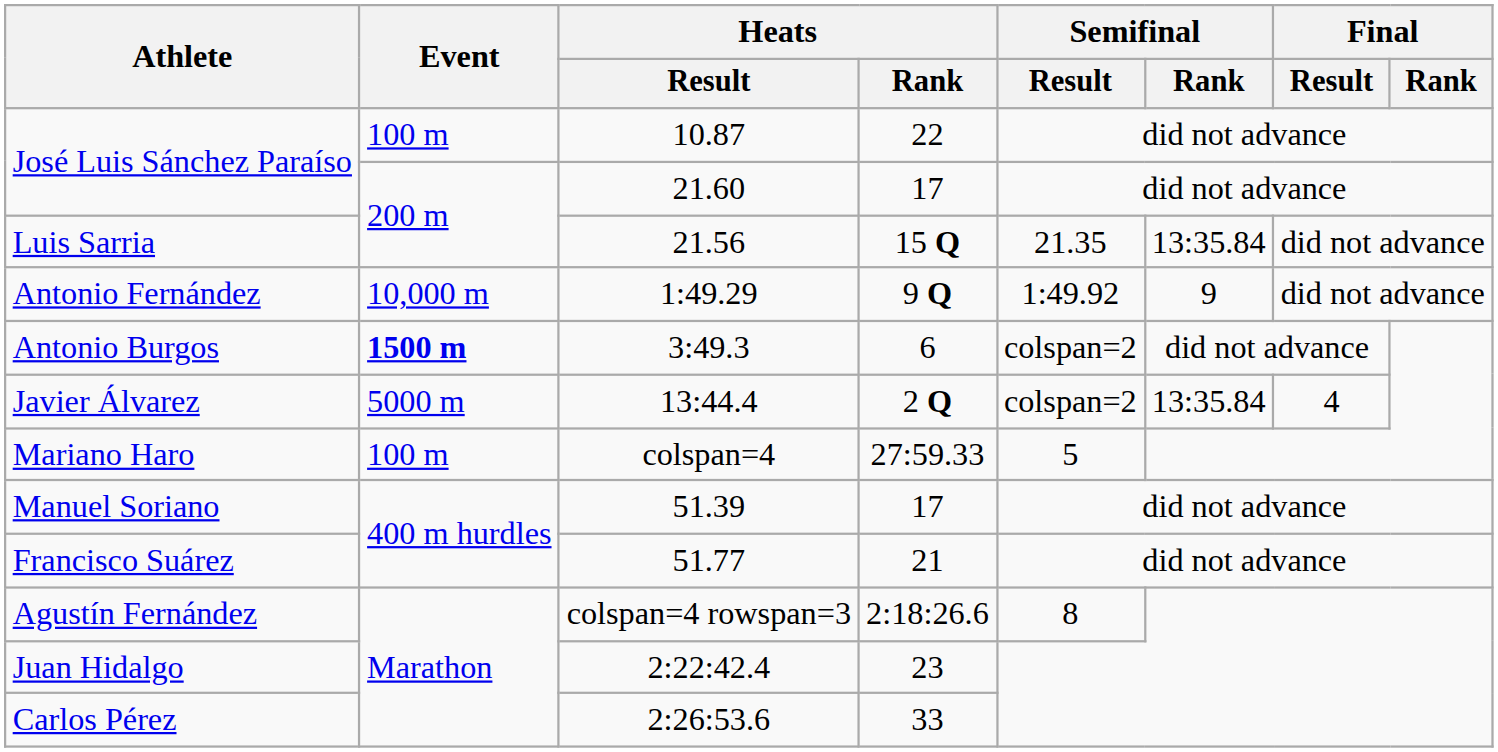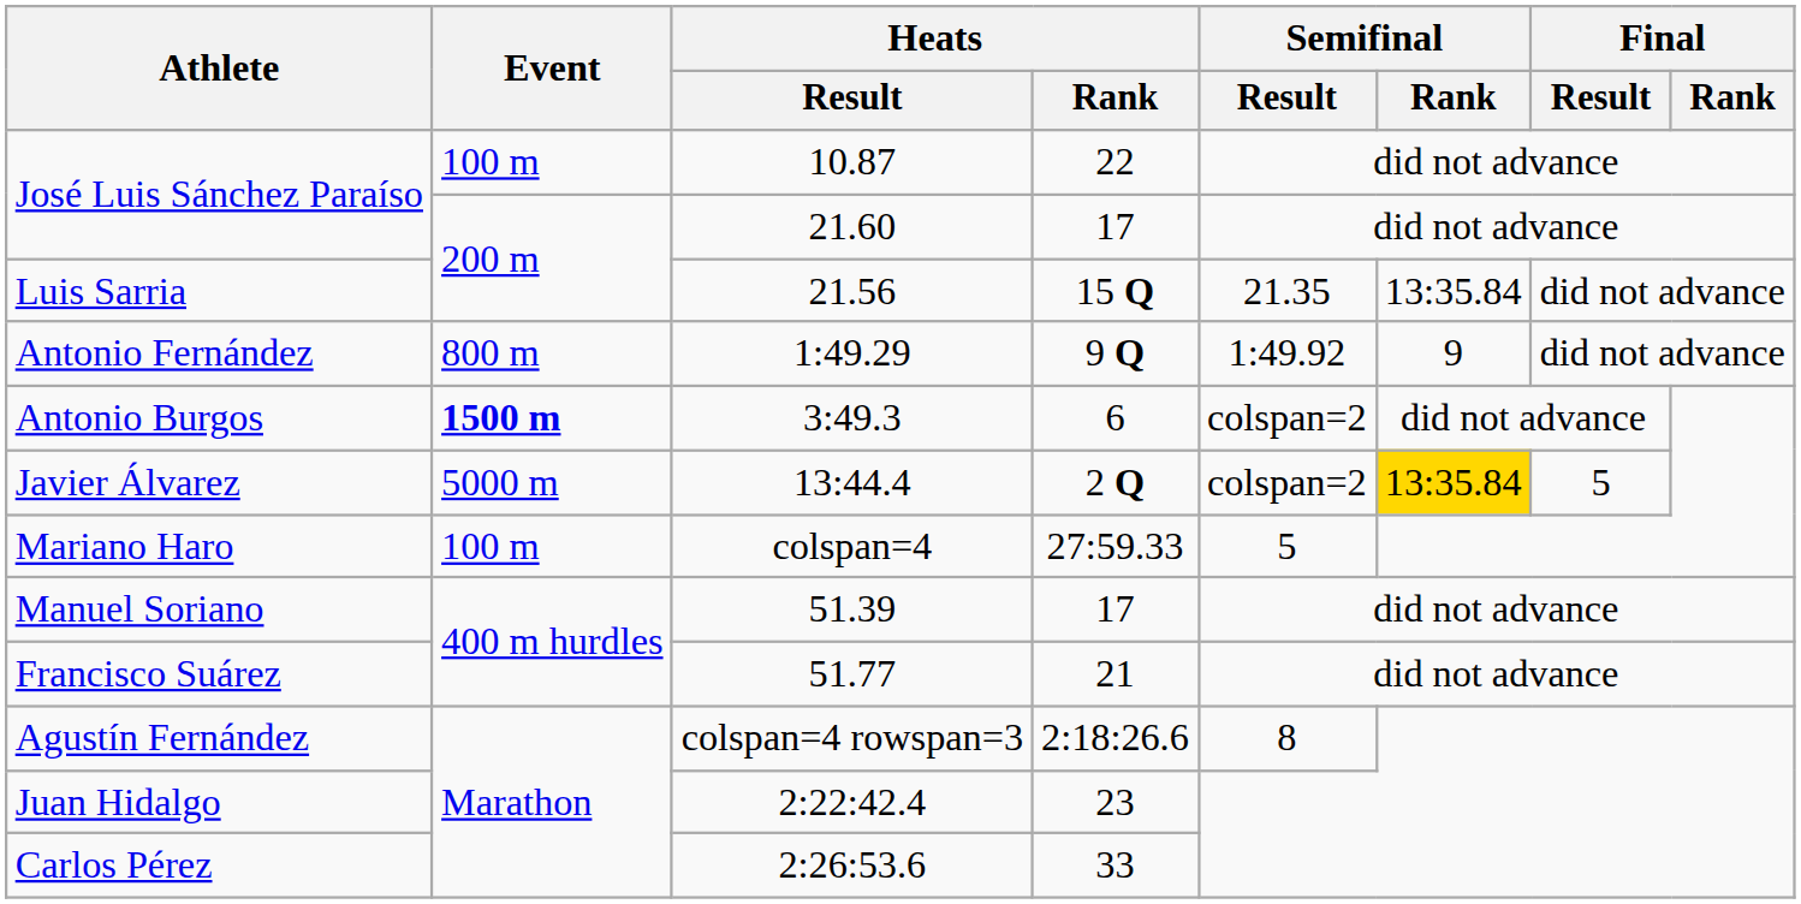Antonio Fernández | Event: 10,000 m -> 800 m
Javier Álvarez | Semifinal / Rank: no background -> gold background
Javier Álvarez | Final / Result: 4 -> 5
